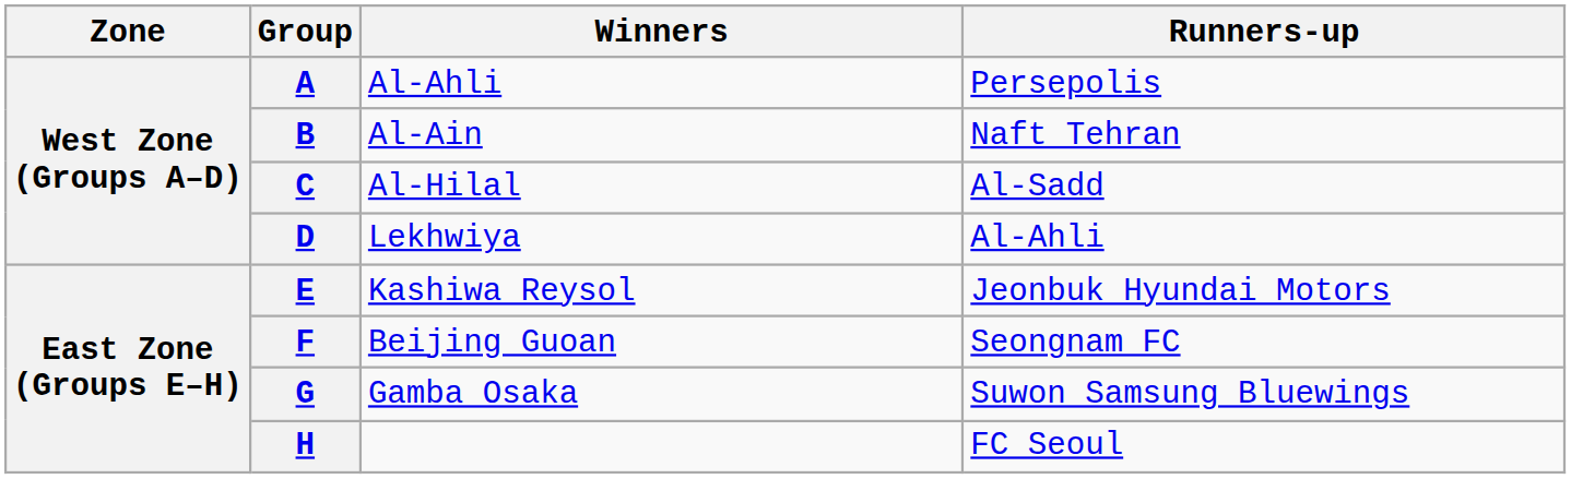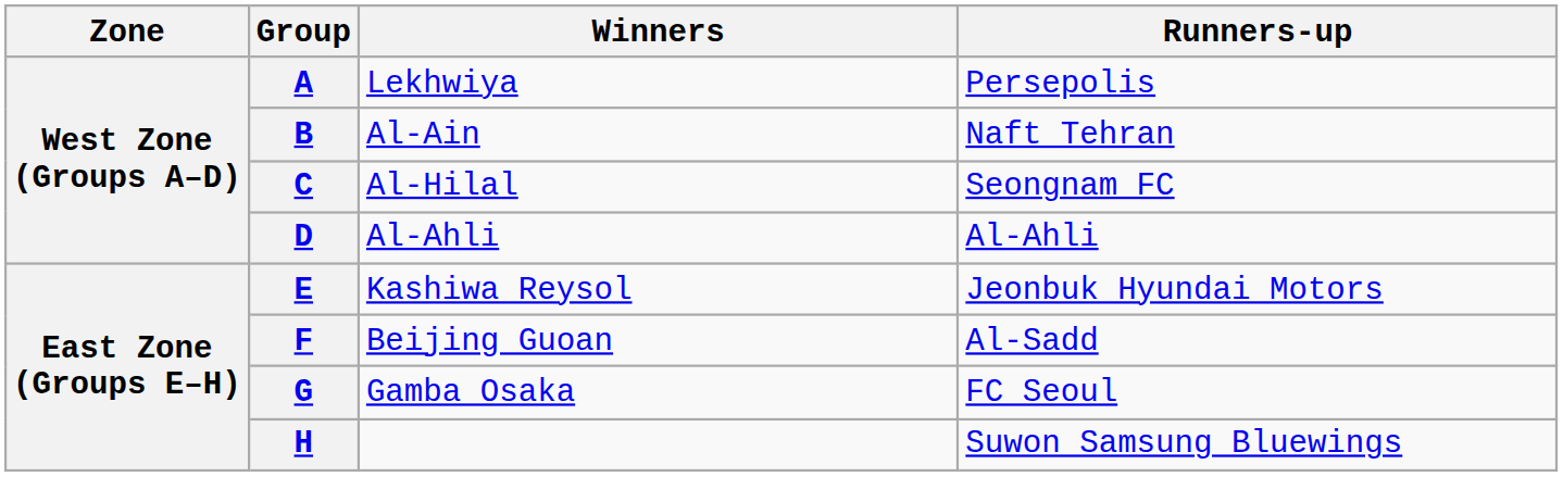A | Winners: Al-Ahli -> Lekhwiya
C | Runners-up: Al-Sadd -> Seongnam FC
D | Winners: Lekhwiya -> Al-Ahli
F | Runners-up: Seongnam FC -> Al-Sadd
G | Runners-up: Suwon Samsung Bluewings -> FC Seoul
H | Runners-up: FC Seoul -> Suwon Samsung Bluewings
